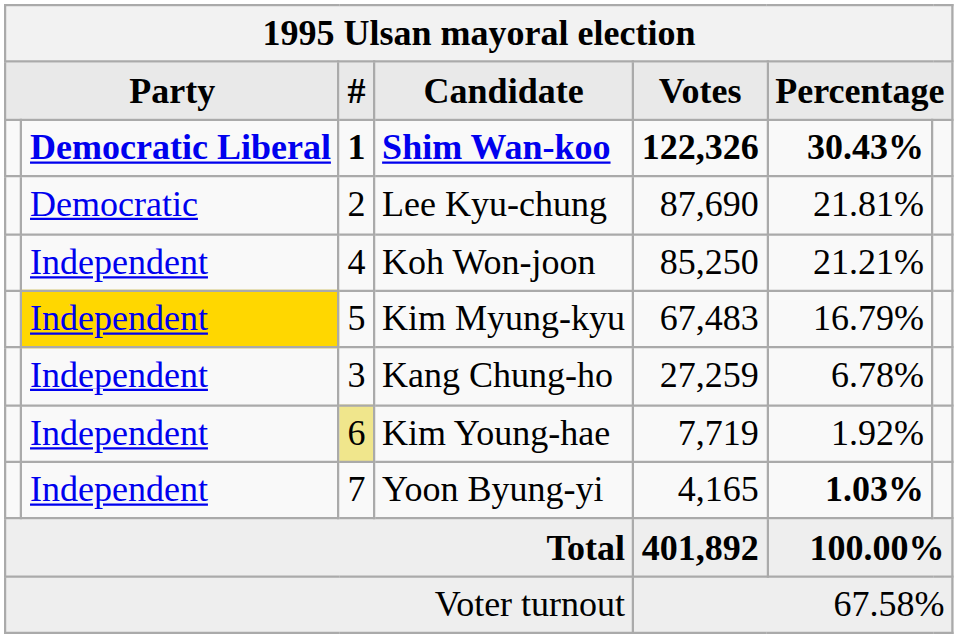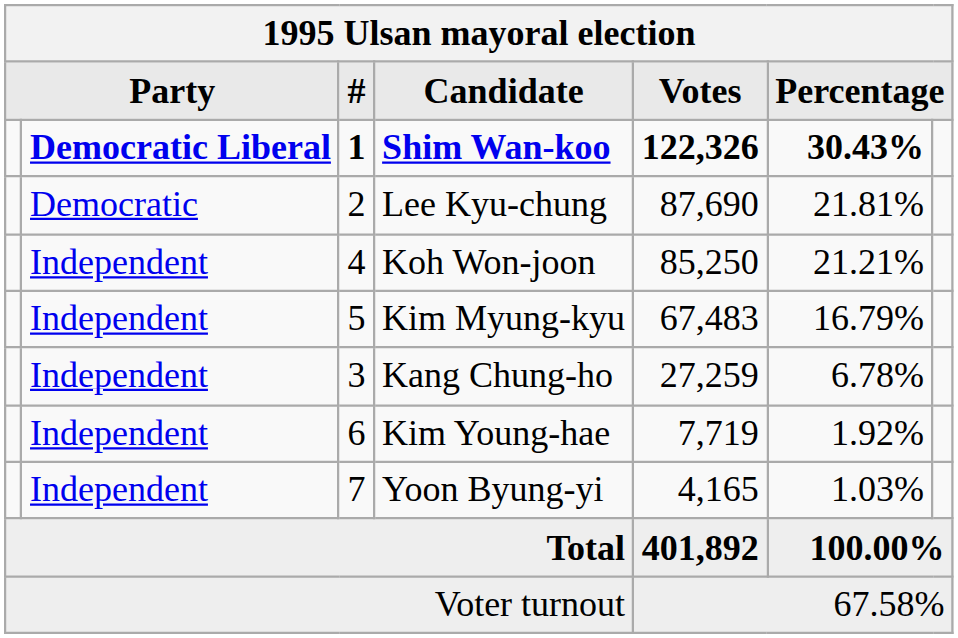Kim Myung-kyu | column 2: gold background -> no background
Kim Young-hae | #: khaki background -> no background
Yoon Byung-yi | column 6: bold -> normal
